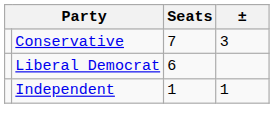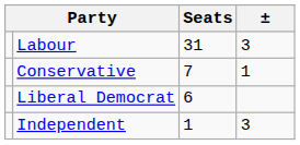+ row: Labour | 31 | 3
Conservative | ±: 3 -> 1
Independent | ±: 1 -> 3
